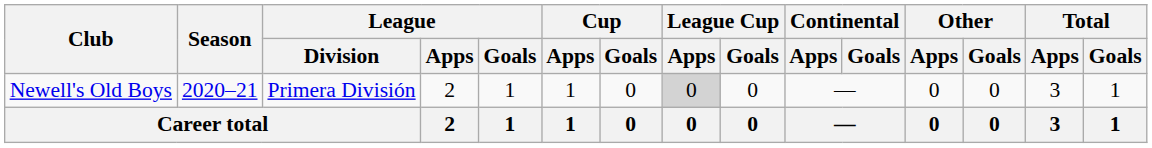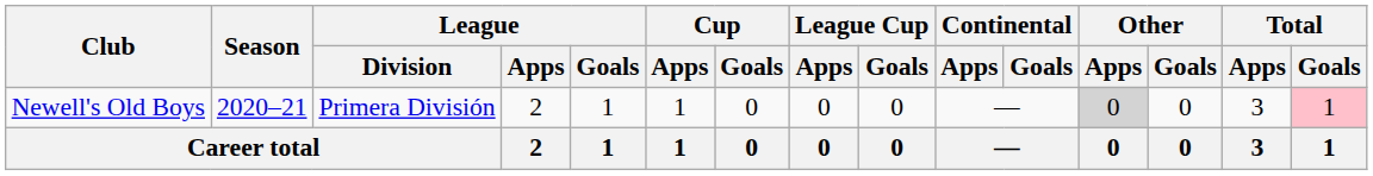Newell's Old Boys | League Cup / Apps: lightgrey background -> no background
Newell's Old Boys | Other / Apps: no background -> lightgrey background
Newell's Old Boys | Total / Goals: no background -> pink background
